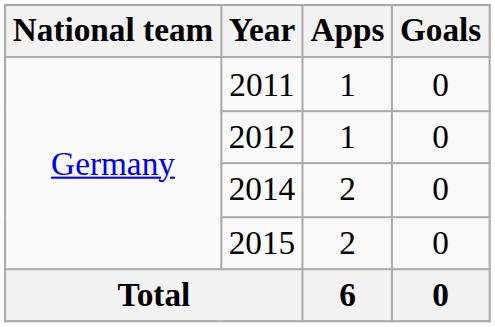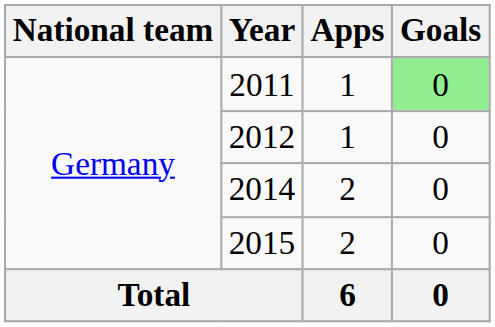2011 | Goals: no background -> lightgreen background
